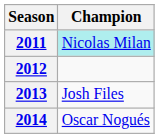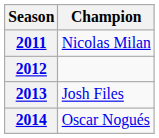2011 | Champion: paleturquoise background -> no background
